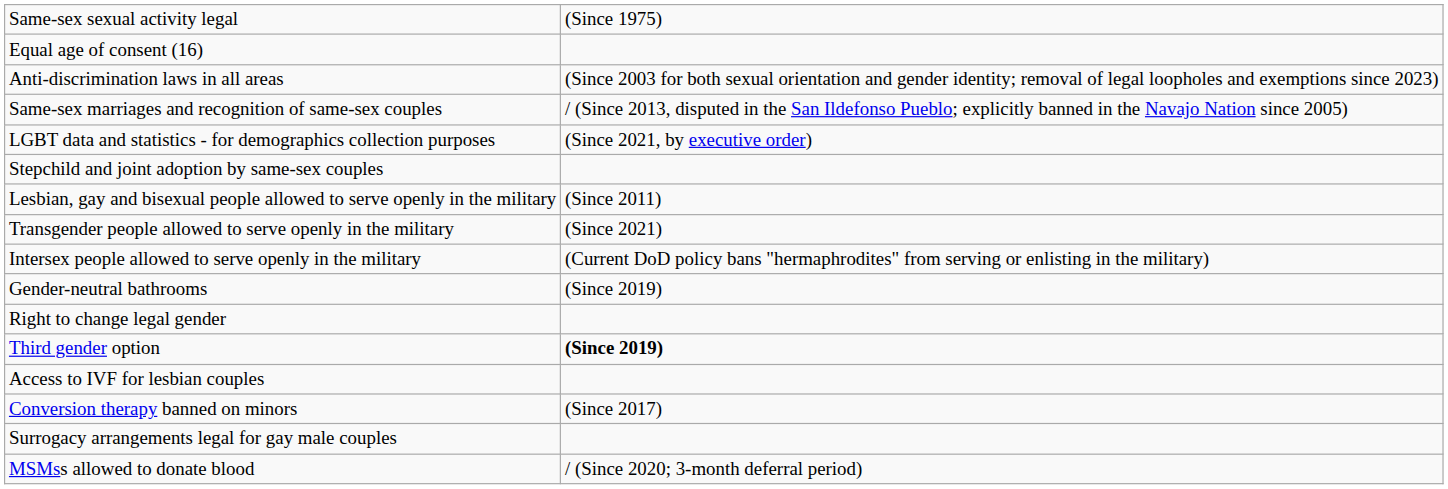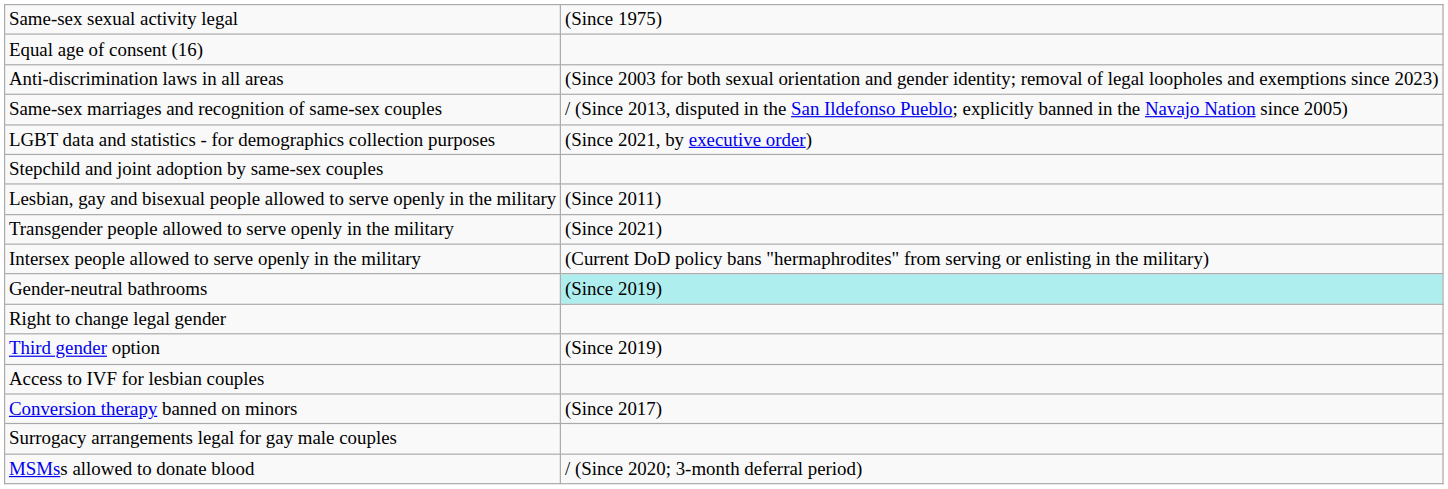Gender-neutral bathrooms | column 2: no background -> paleturquoise background
Third gender option | column 2: bold -> normal
